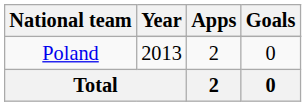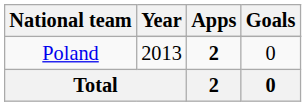2013 | Apps: normal -> bold
